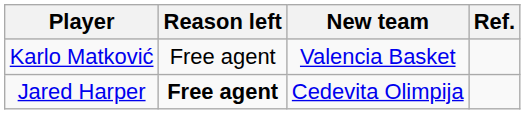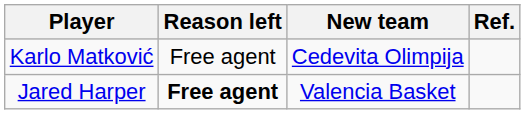Karlo Matković | New team: Valencia Basket -> Cedevita Olimpija
Jared Harper | New team: Cedevita Olimpija -> Valencia Basket
